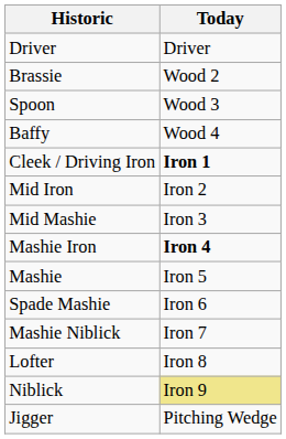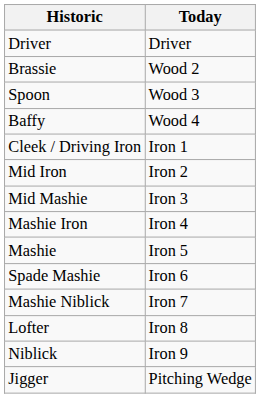Cleek / Driving Iron | Today: bold -> normal
Mashie Iron | Today: bold -> normal
Niblick | Today: khaki background -> no background
